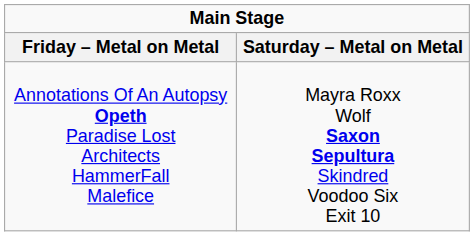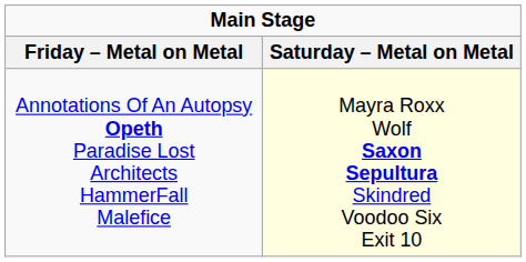row 3 | Saturday – Metal on Metal: no background -> lightyellow background
